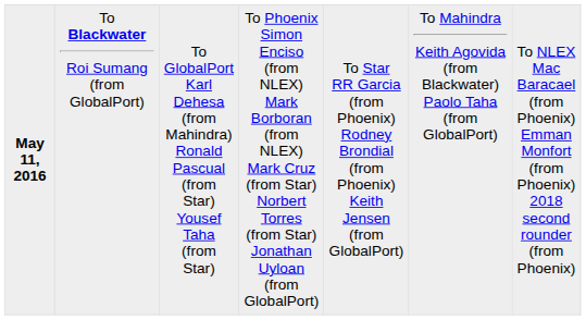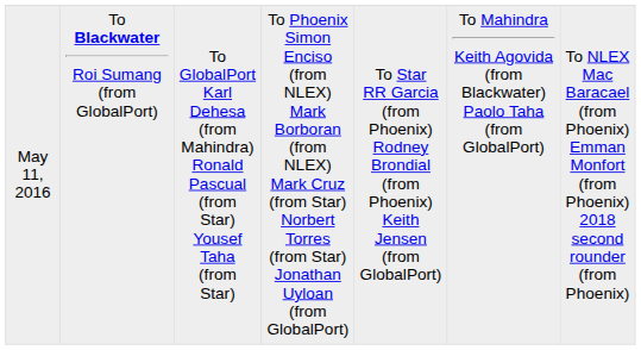May 11, 2016 | column 1: bold -> normal
